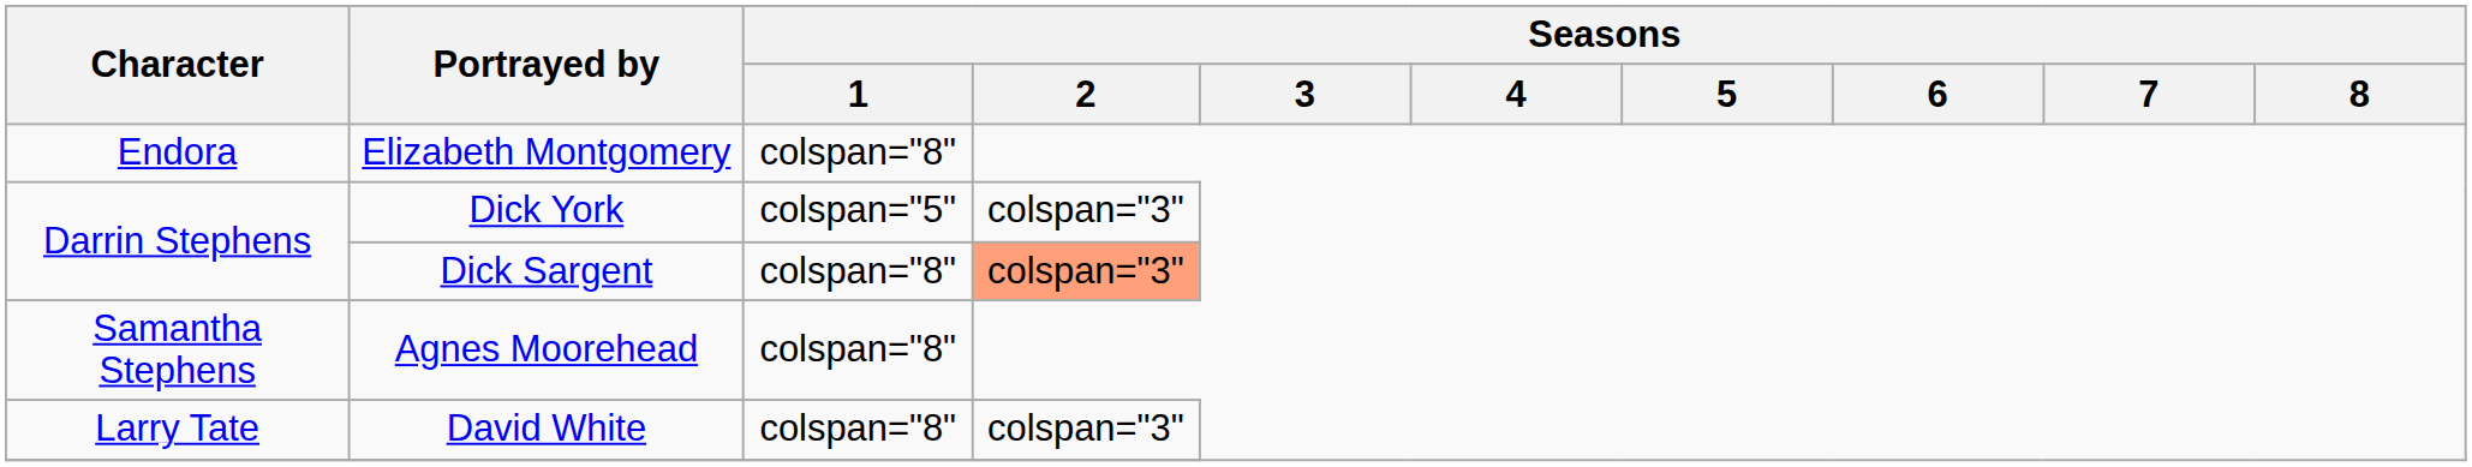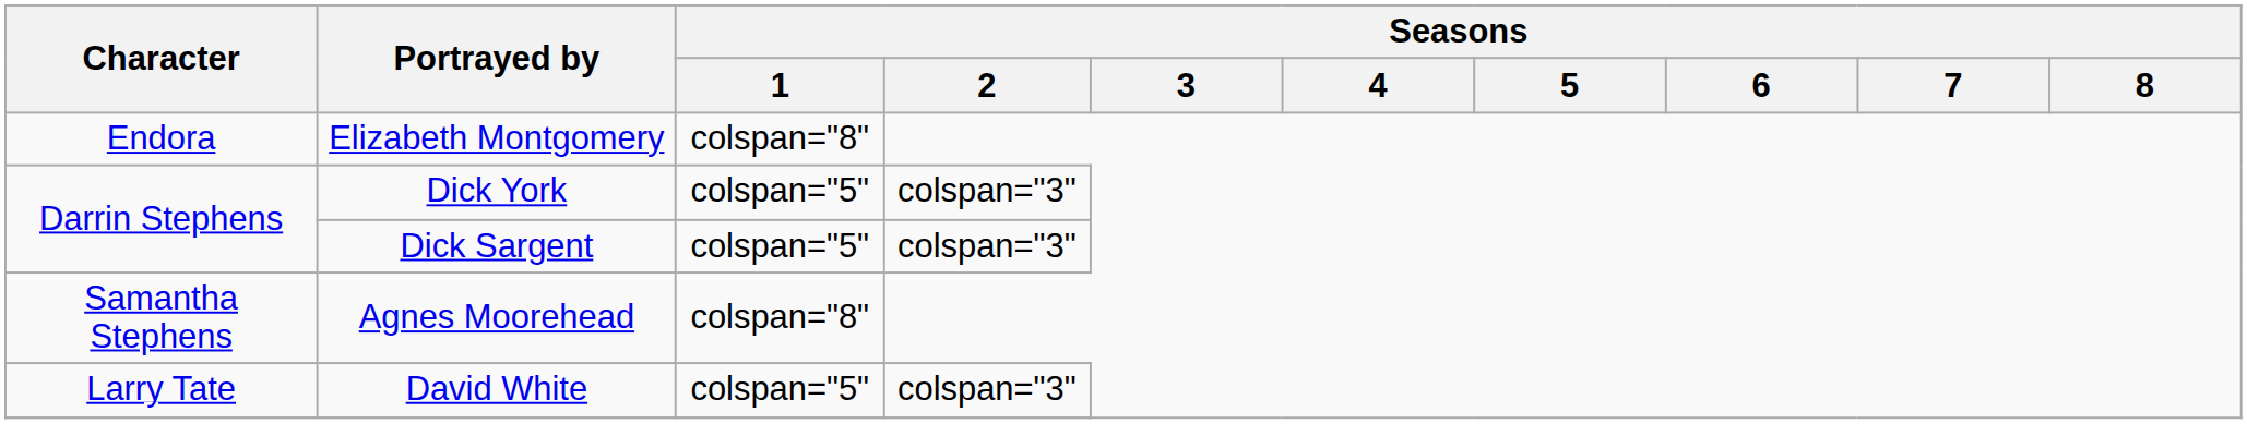Dick Sargent | Seasons / 1: colspan="8" -> colspan="5"
Dick Sargent | Seasons / 2: lightsalmon background -> no background
David White | Seasons / 1: colspan="8" -> colspan="5"
